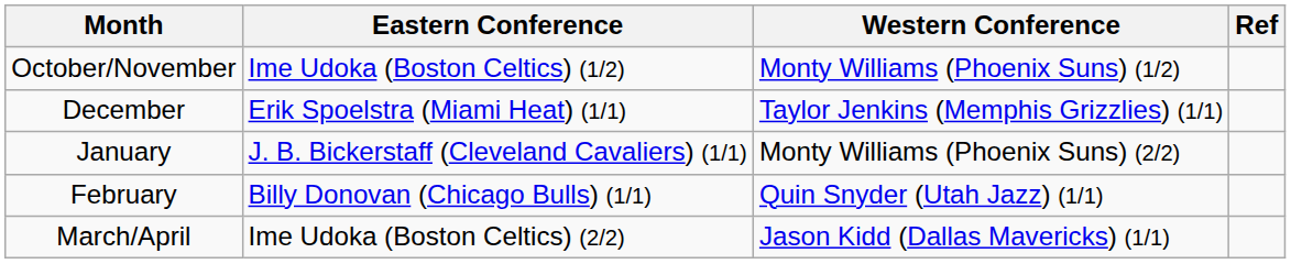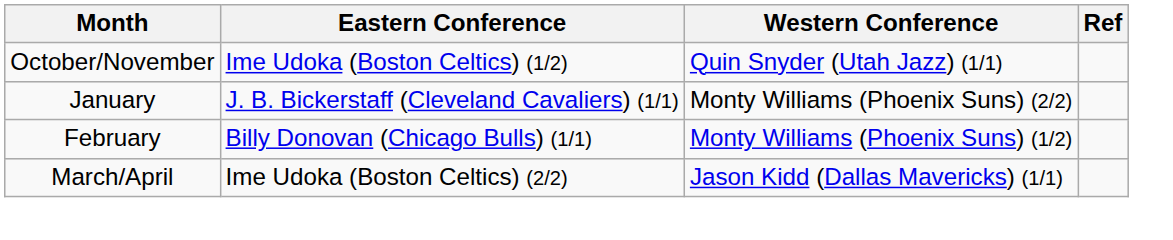October/November | Western Conference: Monty Williams (Phoenix Suns) (1/2) -> Quin Snyder (Utah Jazz) (1/1)
- row: December | Erik Spoelstra (Miami Heat) (1/1) | Taylor Jenkins (Memphis Grizzlies) (1/1)
February | Western Conference: Quin Snyder (Utah Jazz) (1/1) -> Monty Williams (Phoenix Suns) (1/2)
